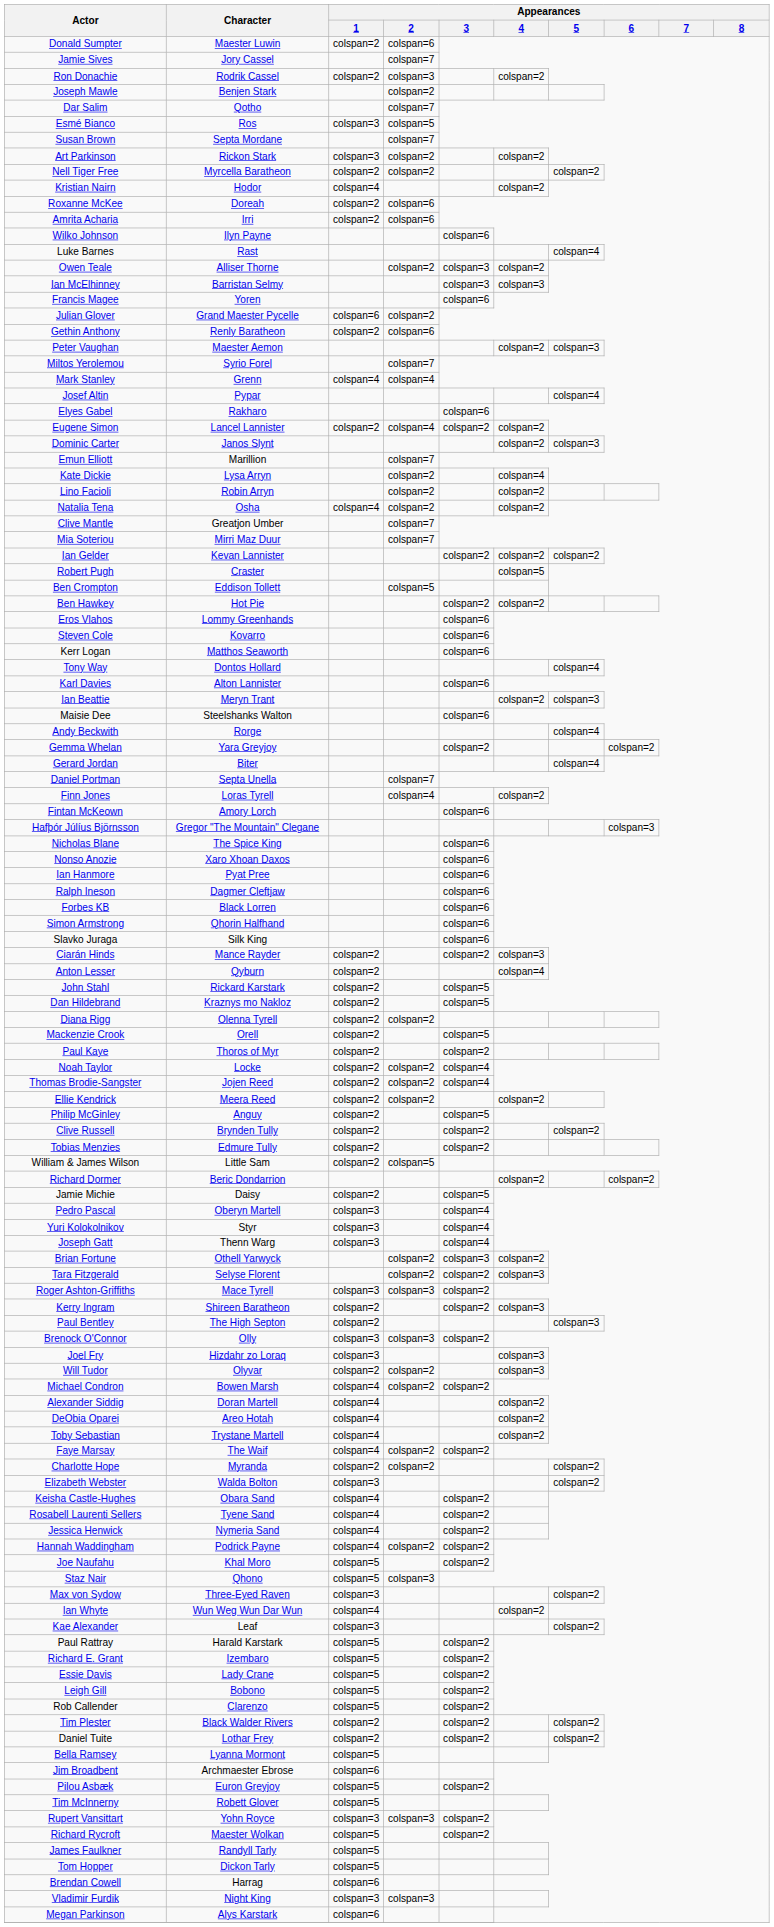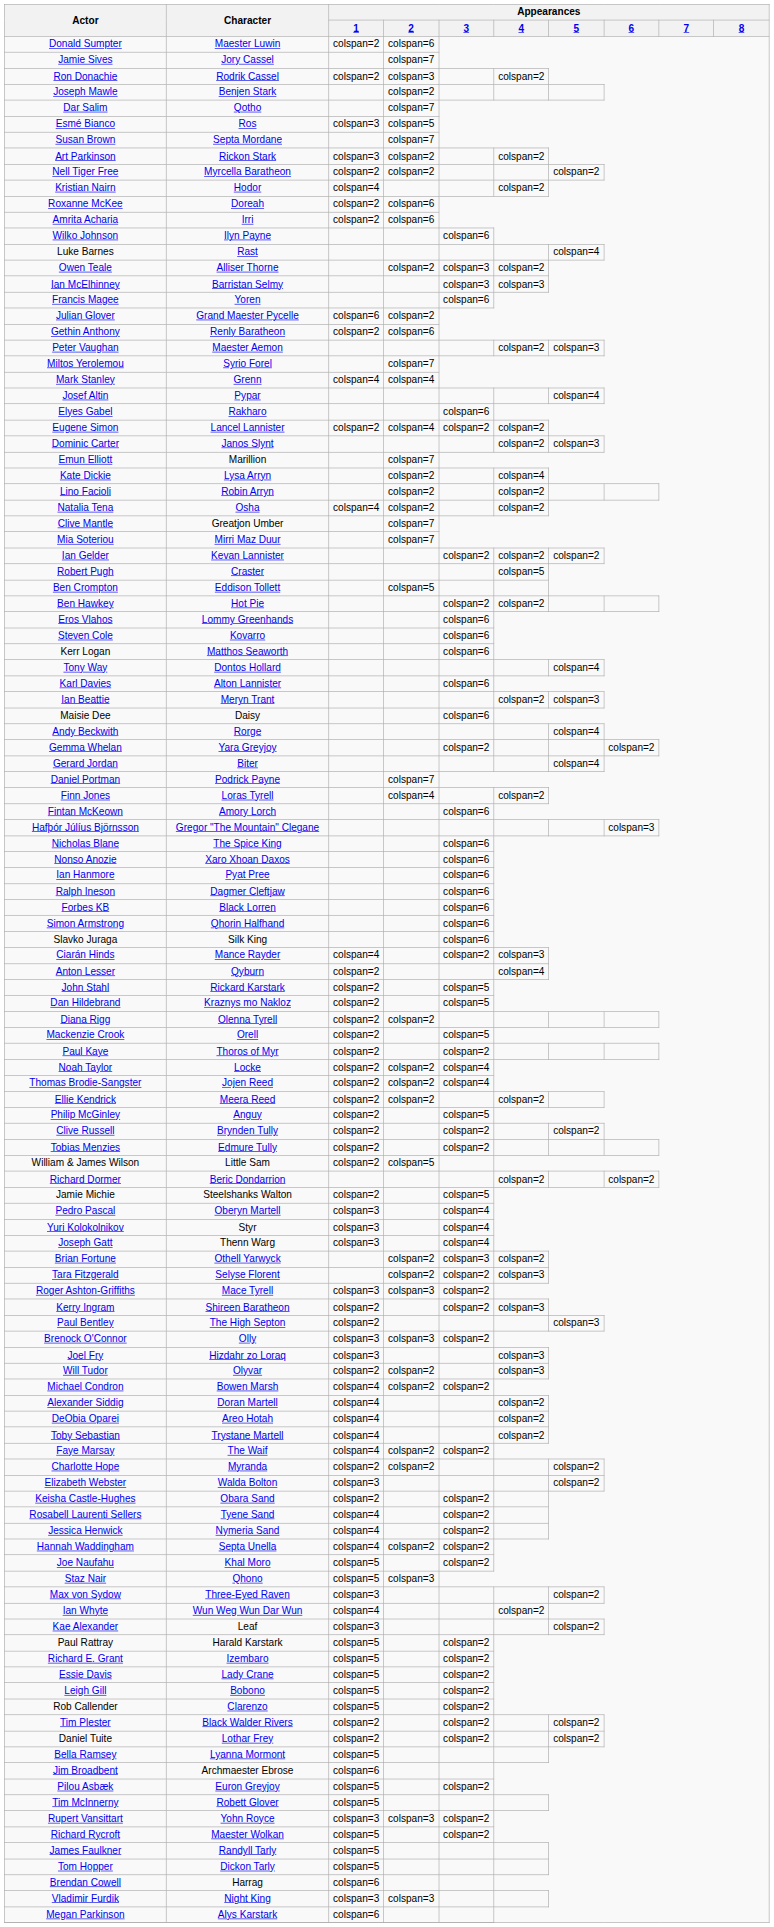Maisie Dee | Character: Steelshanks Walton -> Daisy
Daniel Portman | Character: Septa Unella -> Podrick Payne
Ciarán Hinds | Appearances / 1: colspan=2 -> colspan=4
Jamie Michie | Character: Daisy -> Steelshanks Walton
Keisha Castle-Hughes | Appearances / 1: colspan=4 -> colspan=2
Hannah Waddingham | Character: Podrick Payne -> Septa Unella
